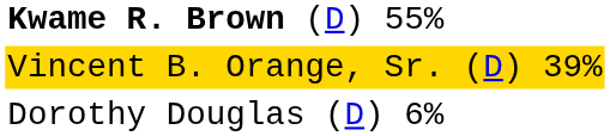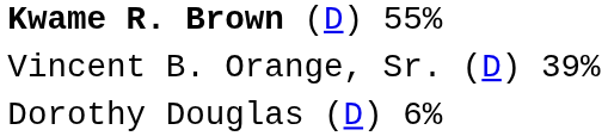row 2 | column 1: gold background -> no background
